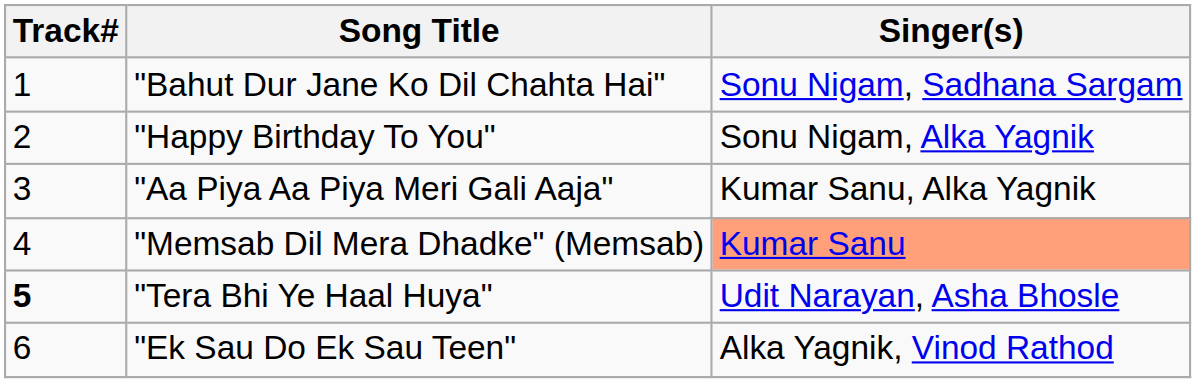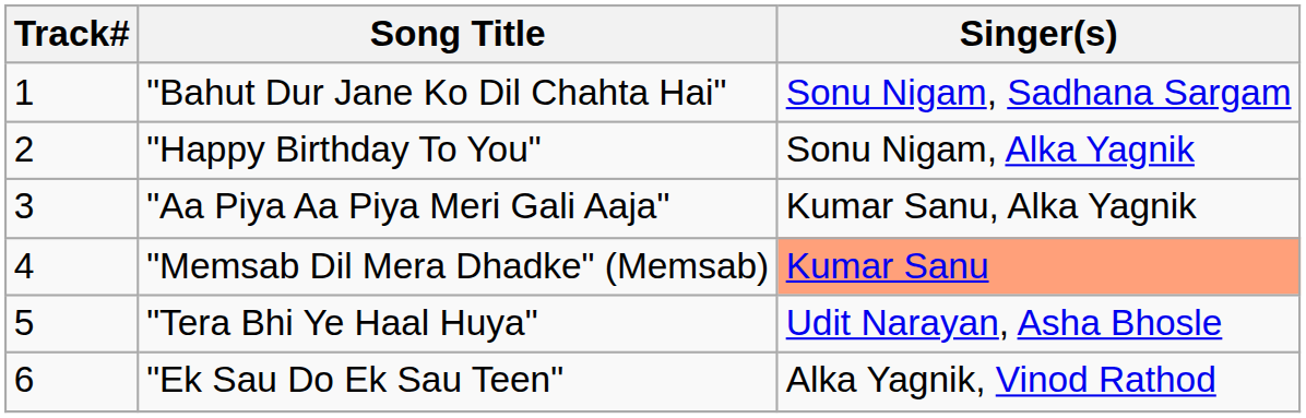"Tera Bhi Ye Haal Huya" | Track#: bold -> normal
